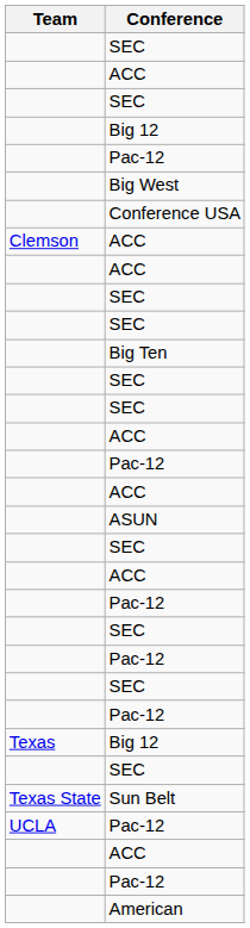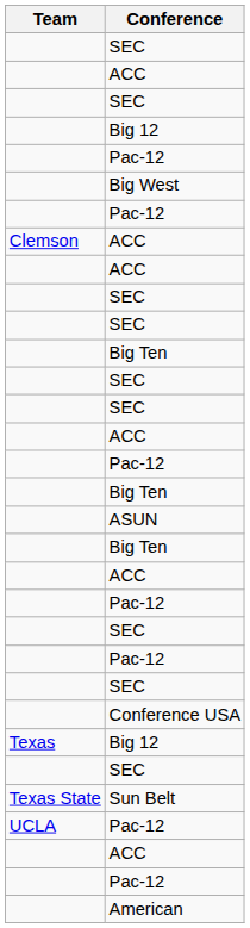row 8 | Conference: Conference USA -> Pac-12
row 18 | Conference: ACC -> Big Ten
row 20 | Conference: SEC -> Big Ten
row 26 | Conference: Pac-12 -> Conference USA
